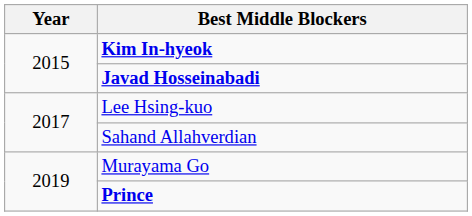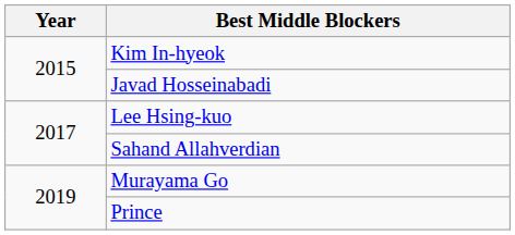Kim In-hyeok | Best Middle Blockers: bold -> normal
Javad Hosseinabadi | Best Middle Blockers: bold -> normal
Prince | Best Middle Blockers: bold -> normal
